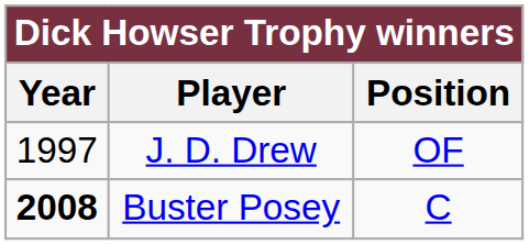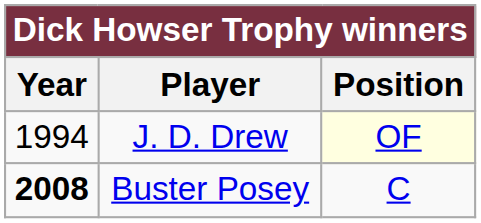J. D. Drew | Year: 1997 -> 1994
J. D. Drew | Position: no background -> lightyellow background
